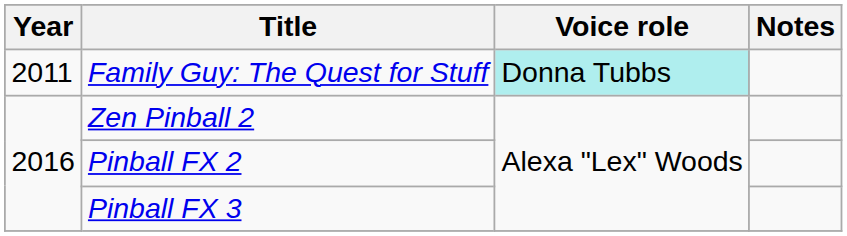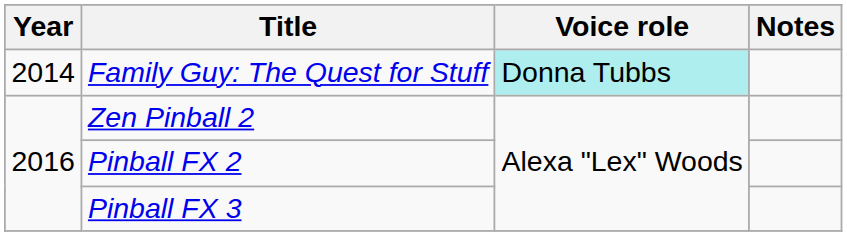Family Guy: The Quest for Stuff | Year: 2011 -> 2014
